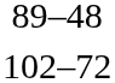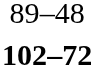102–72 | column 1: normal -> bold
